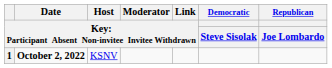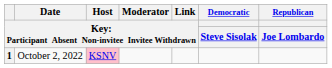1 | column 2: bold -> normal
1 | column 3: no background -> pink background
